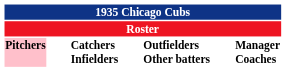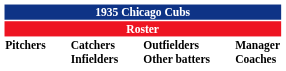Pitchers | column 1: pink background -> no background
